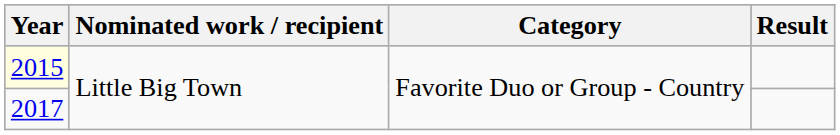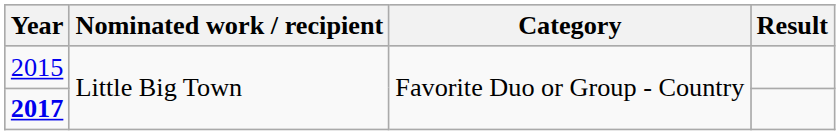2015 | Year: lightyellow background -> no background
2017 | Year: normal -> bold
